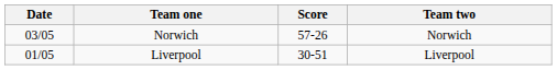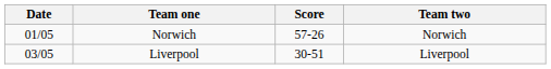row 2 | Date: 03/05 -> 01/05
row 3 | Date: 01/05 -> 03/05
